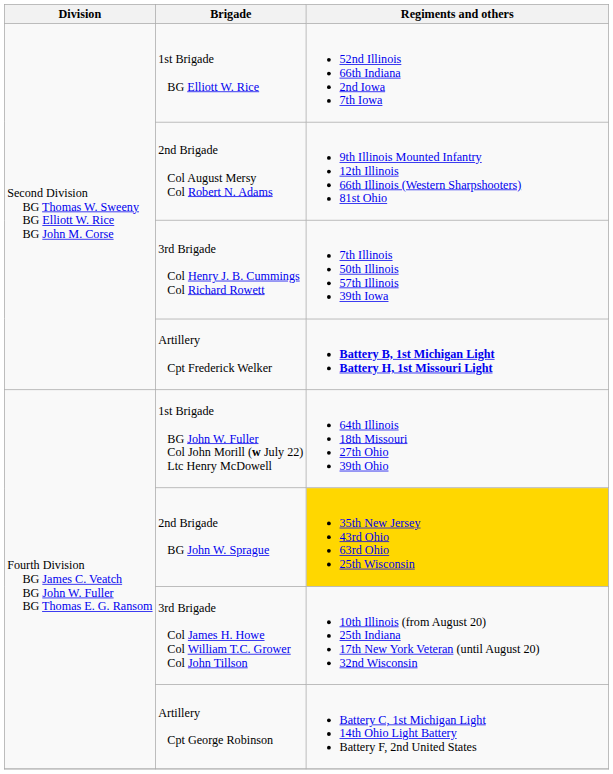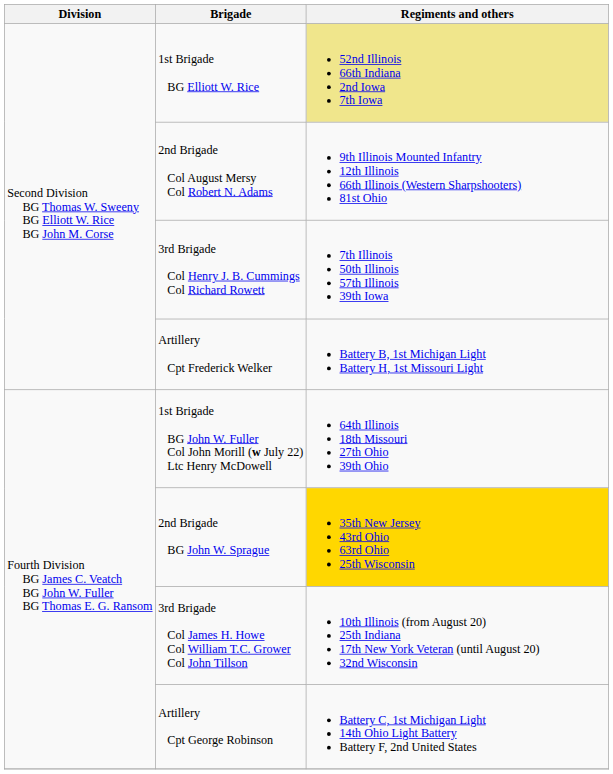1st Brigade BG Elliott W. Rice | Regiments and others: no background -> khaki background
Artillery Cpt Frederick Welker | Regiments and others: bold -> normal
